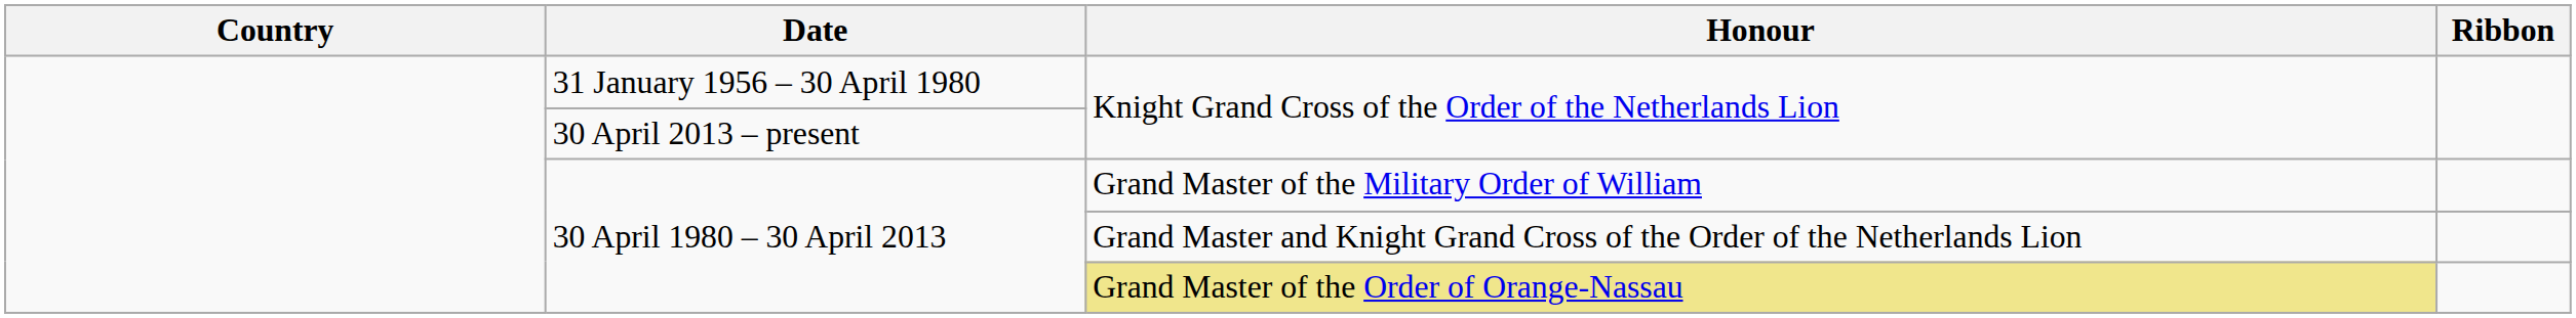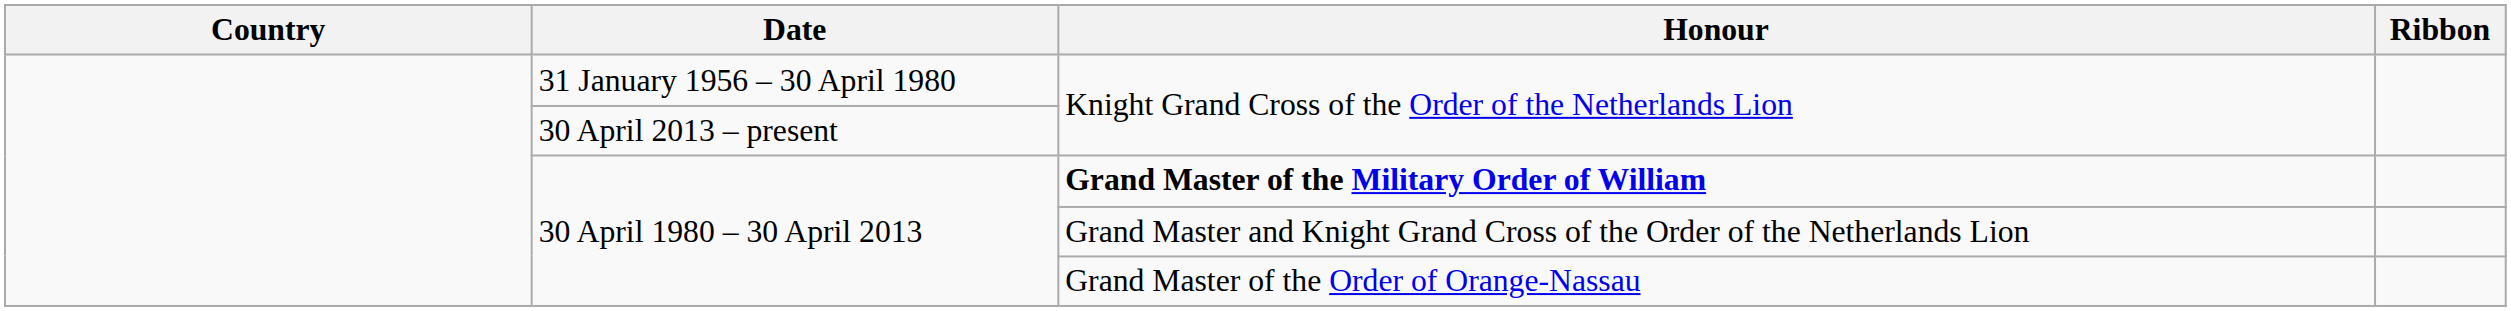Grand Master of the Military Order of William | Honour: normal -> bold
Grand Master of the Order of Orange-Nassau | Honour: khaki background -> no background
